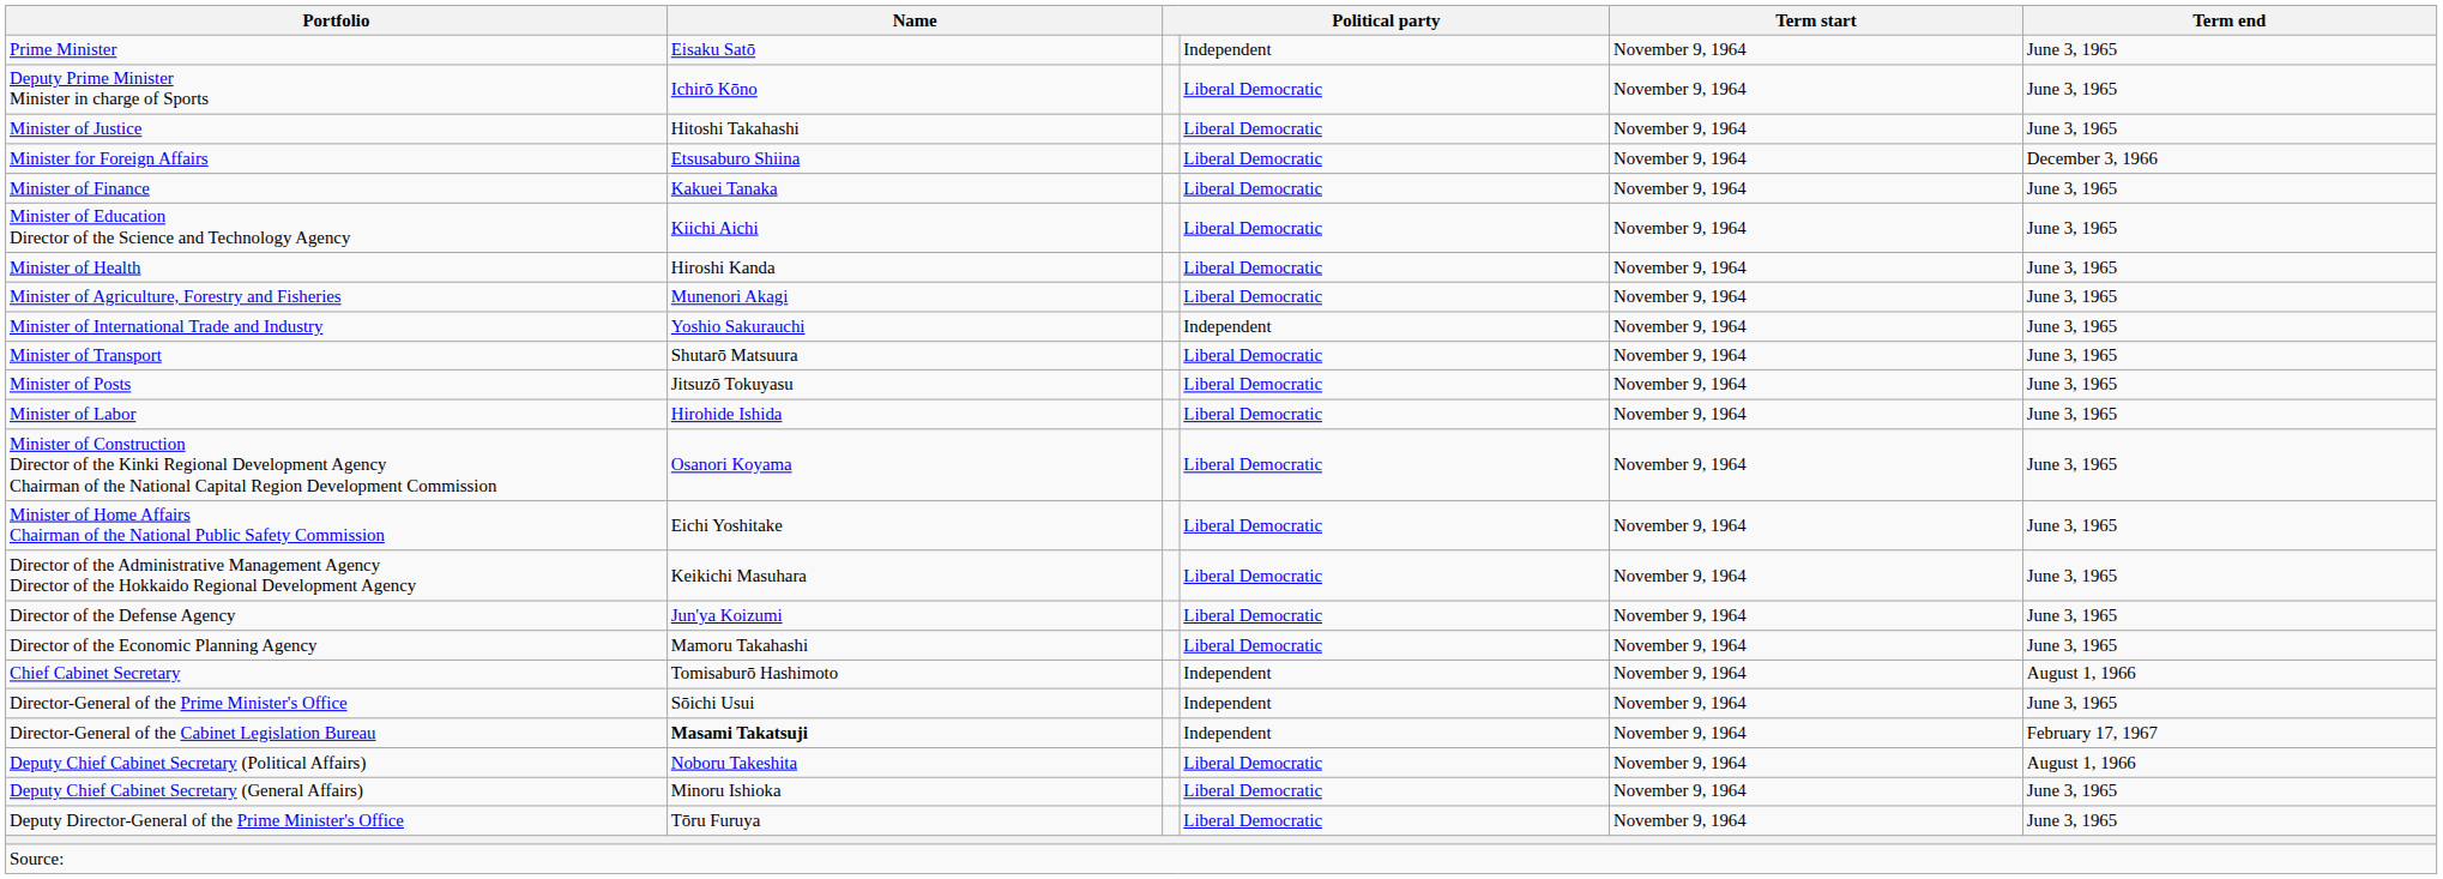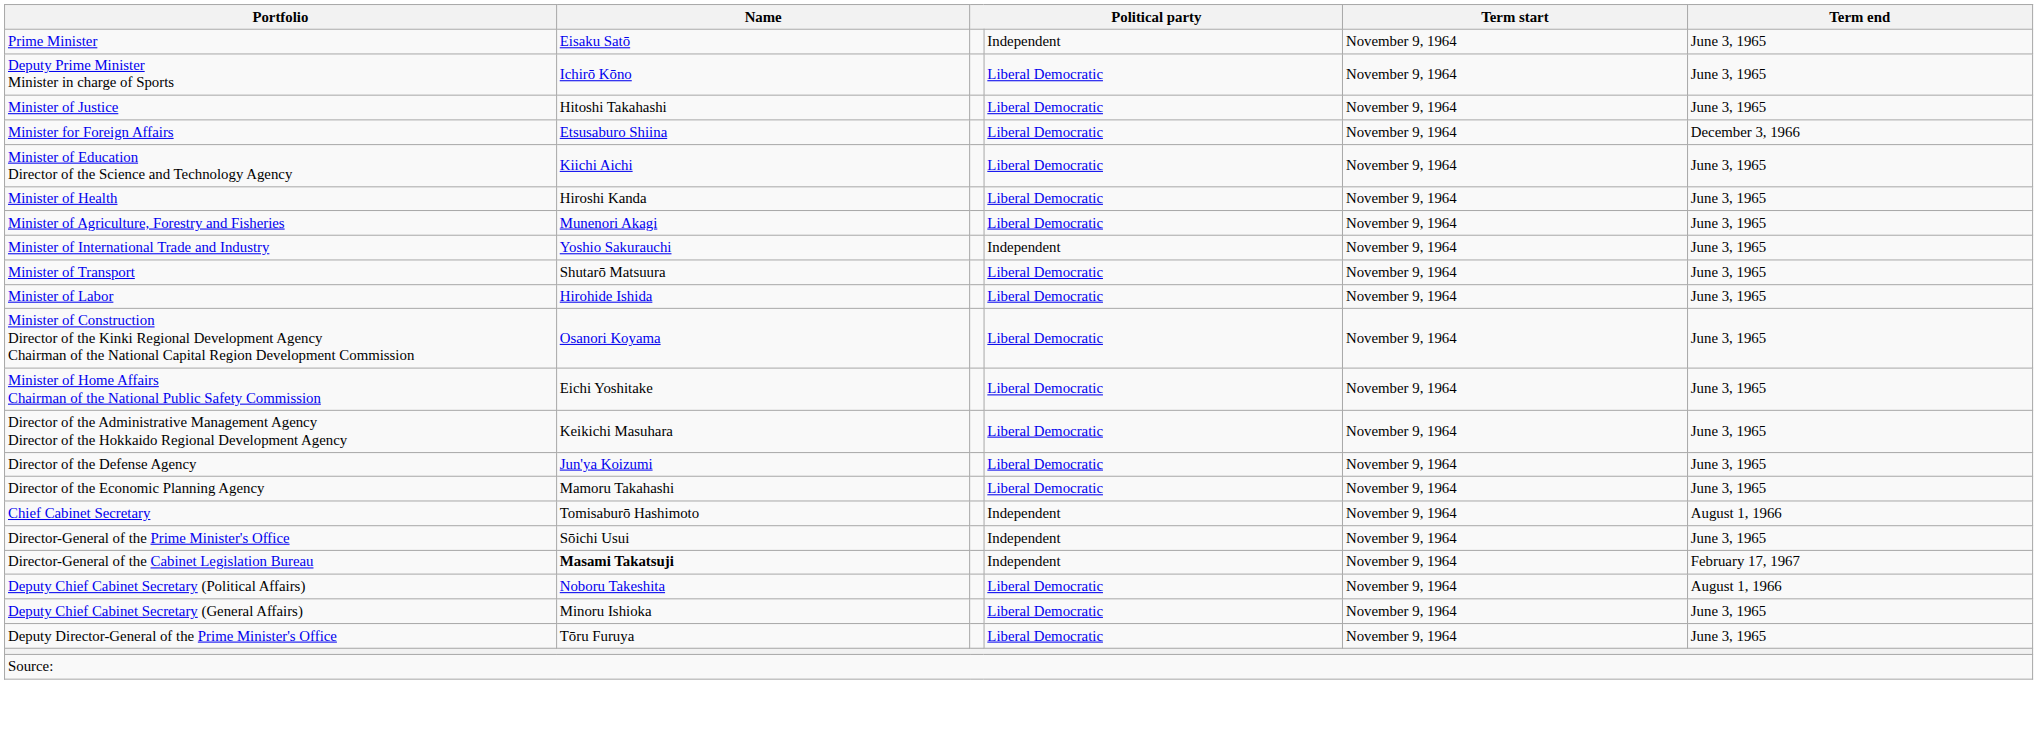- row: Minister of Finance | Kakuei Tanaka | Liberal Democratic | November 9, 1964 | June 3, 1965
- row: Minister of Posts | Jitsuzō Tokuyasu | Liberal Democratic | November 9, 1964 | June 3, 1965
